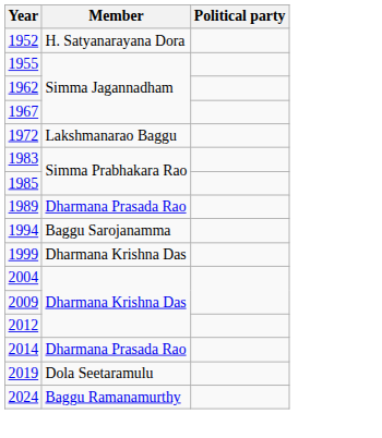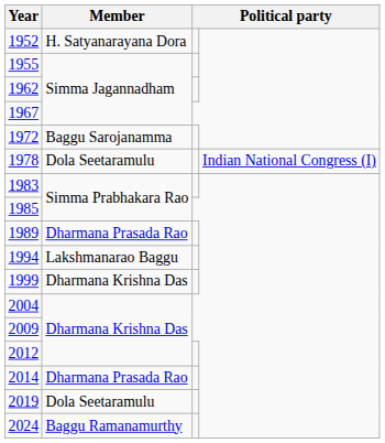1972 | Member: Lakshmanarao Baggu -> Baggu Sarojanamma
+ row: 1978 | Dola Seetaramulu | Indian National Congress (I)
1994 | Member: Baggu Sarojanamma -> Lakshmanarao Baggu
